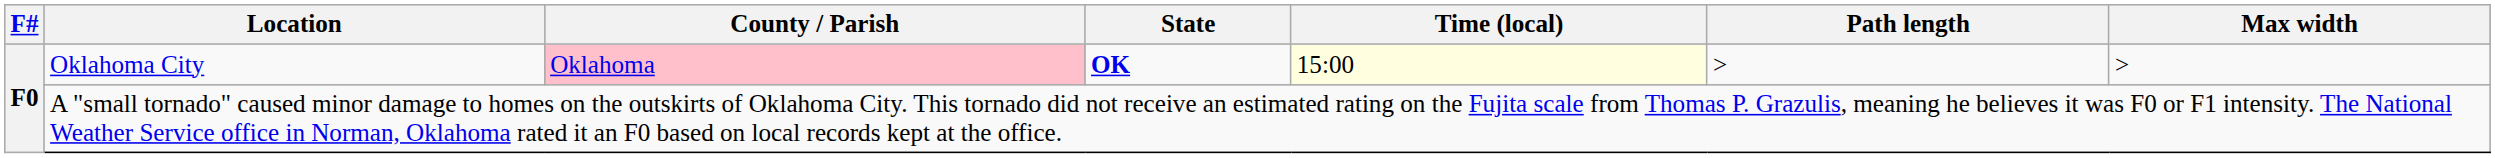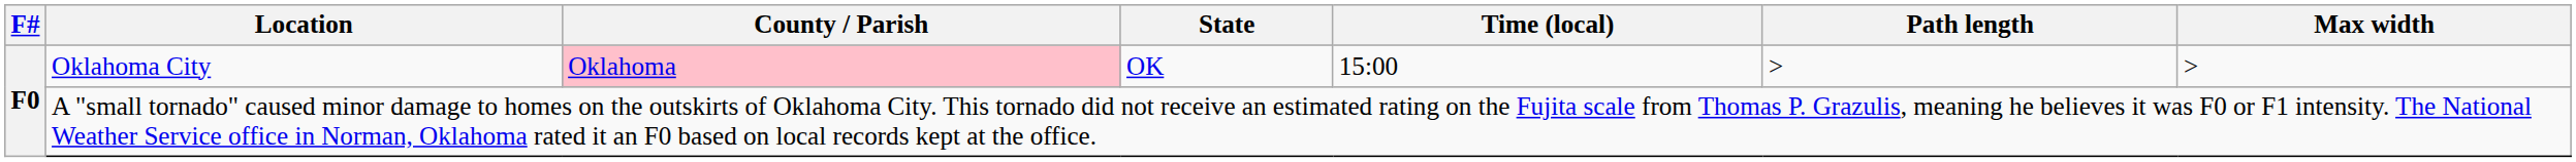Oklahoma City | State: bold -> normal
Oklahoma City | Time (local): lightyellow background -> no background
